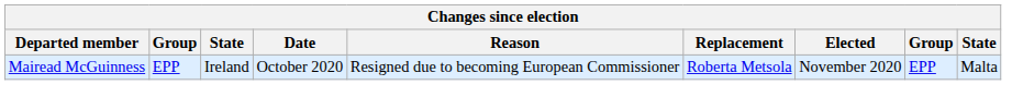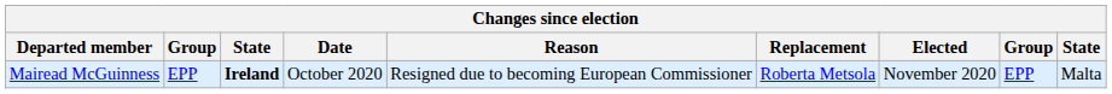Mairead McGuinness | column 3: normal -> bold
